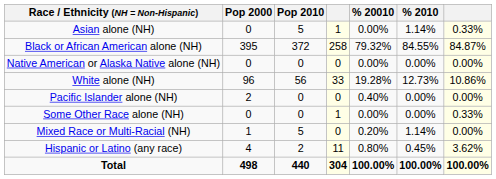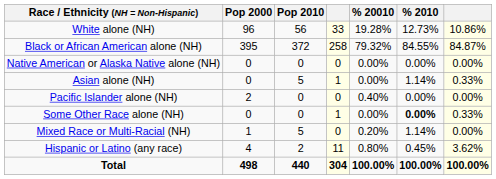rows swapped: White alone (NH) <-> Asian alone (NH)
Some Other Race alone (NH) | % 2010: normal -> bold
